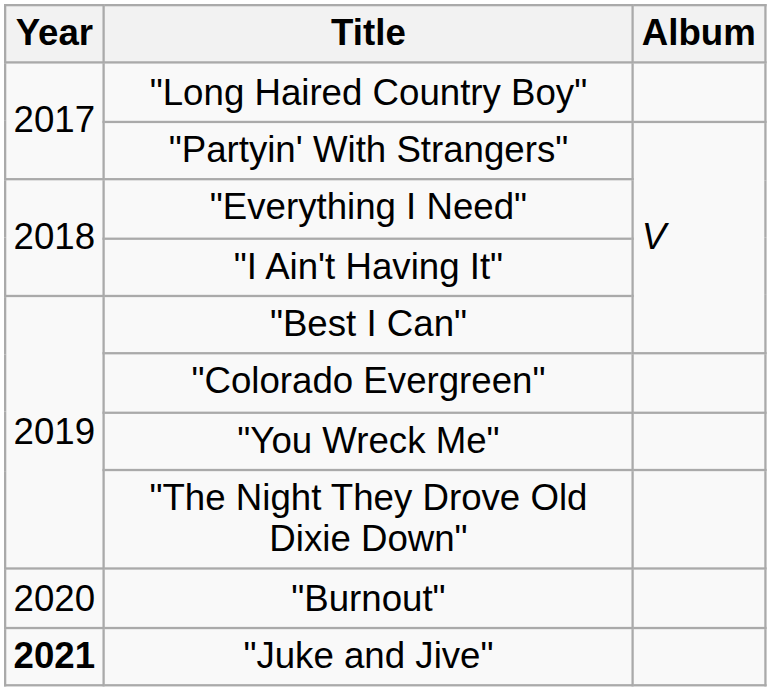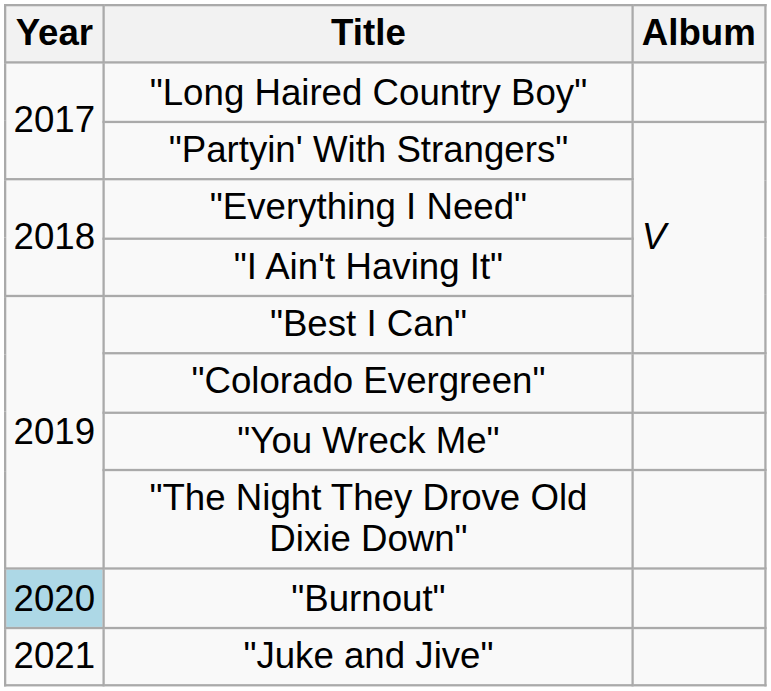"Burnout" | Year: no background -> lightblue background
"Juke and Jive" | Year: bold -> normal
